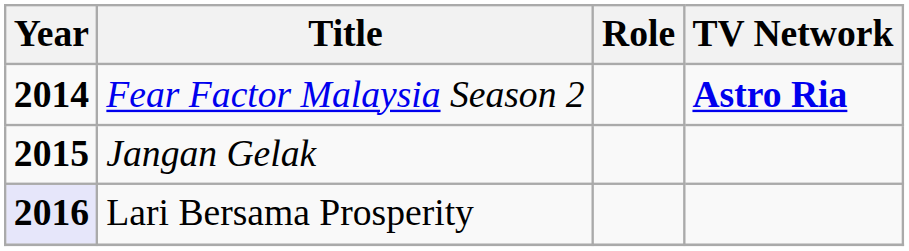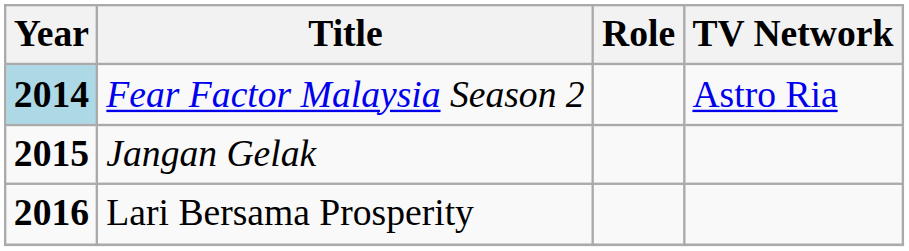Fear Factor Malaysia Season 2 | Year: no background -> lightblue background
Fear Factor Malaysia Season 2 | TV Network: bold -> normal
Lari Bersama Prosperity | Year: lavender background -> no background
